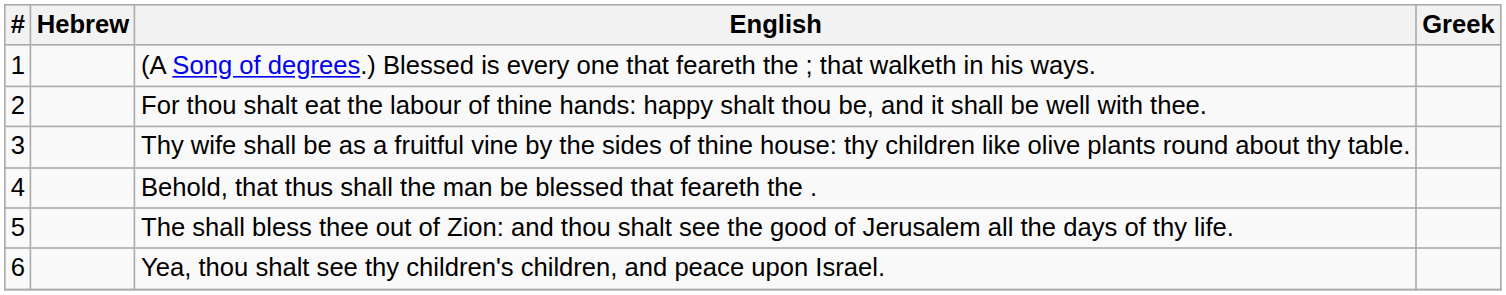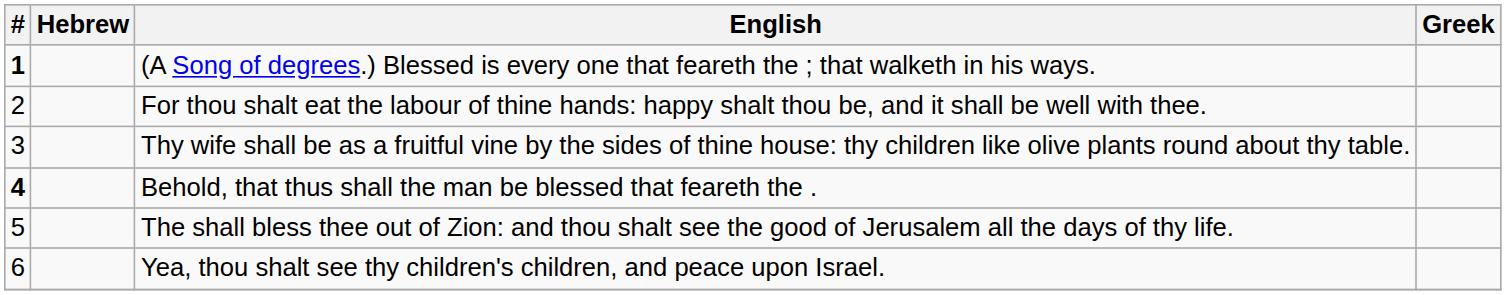row 2 | #: normal -> bold
row 5 | #: normal -> bold
